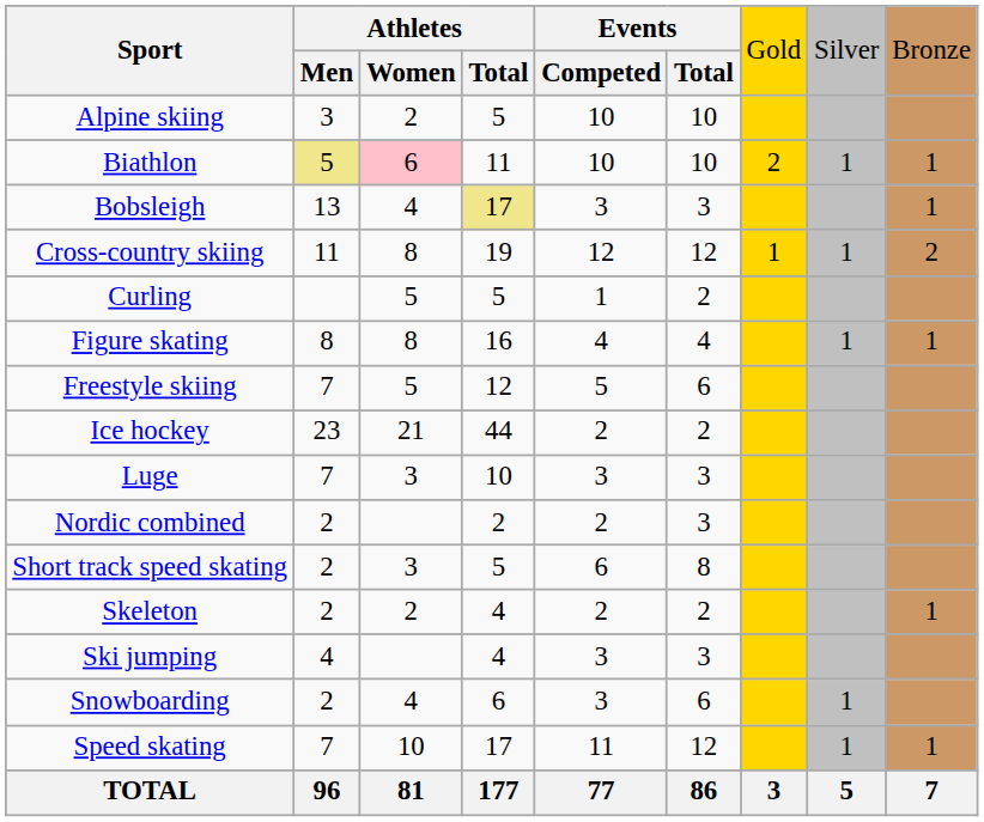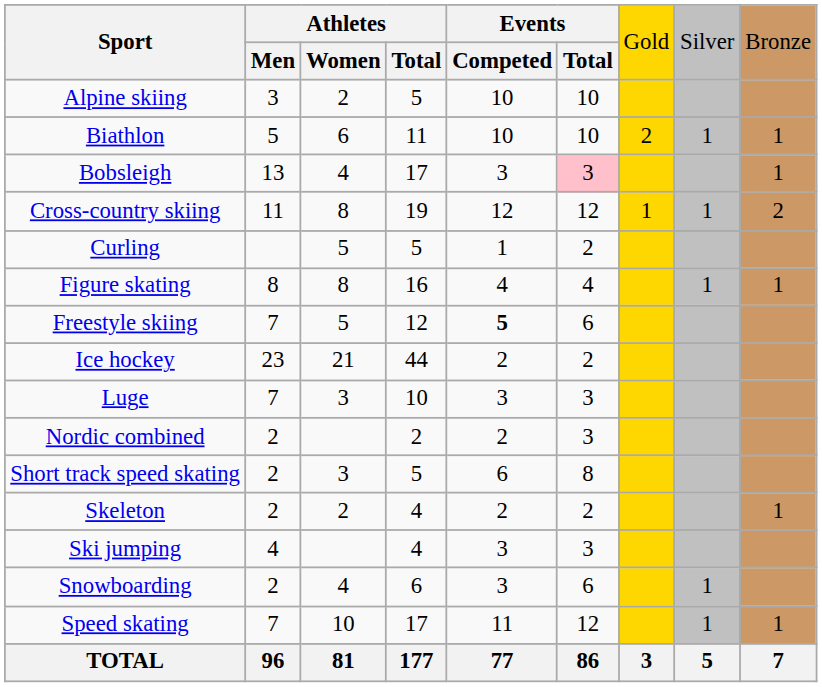Biathlon | column 2: khaki background -> no background
Biathlon | column 3: pink background -> no background
Bobsleigh | column 4: khaki background -> no background
Bobsleigh | column 6: no background -> pink background
Freestyle skiing | column 5: normal -> bold
